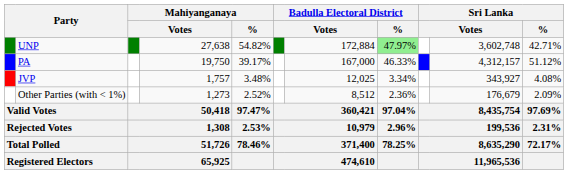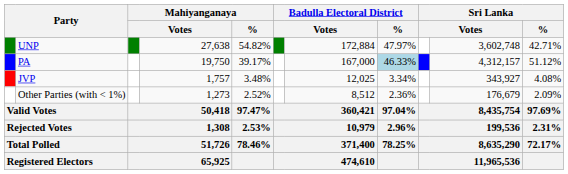UNP | Badulla Electoral District / %: lightgreen background -> no background
PA | Badulla Electoral District / %: no background -> lightblue background
